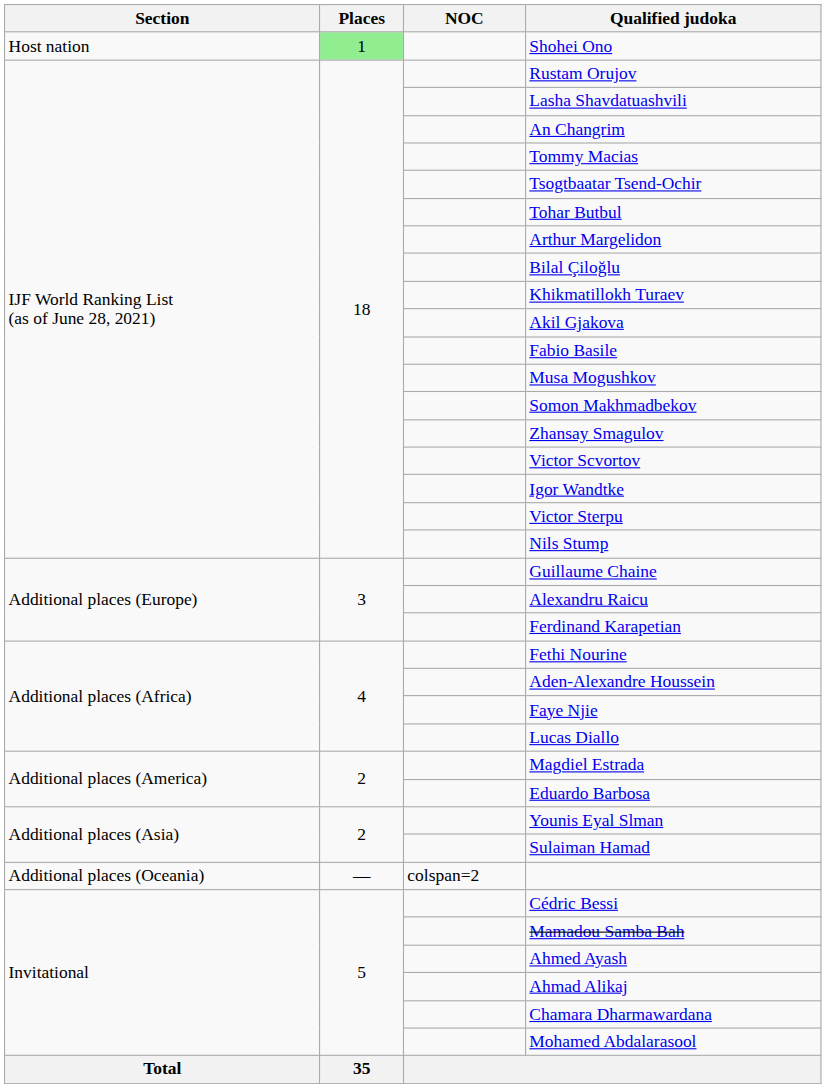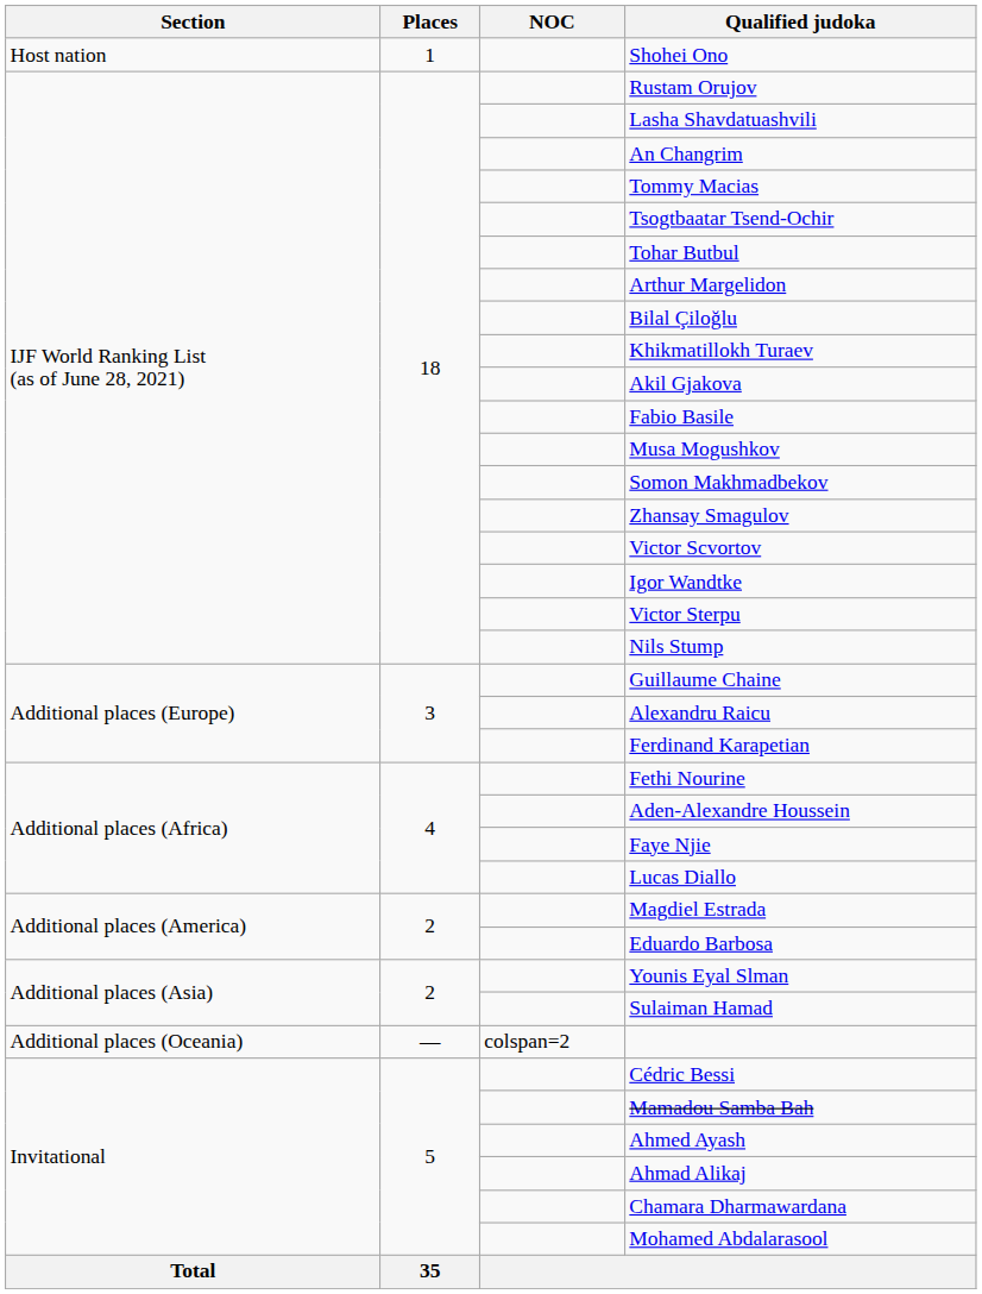Shohei Ono | Places: lightgreen background -> no background
